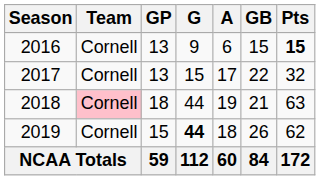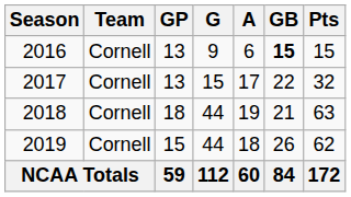2016 | GB: normal -> bold
2016 | Pts: bold -> normal
2018 | Team: pink background -> no background
2019 | G: bold -> normal
